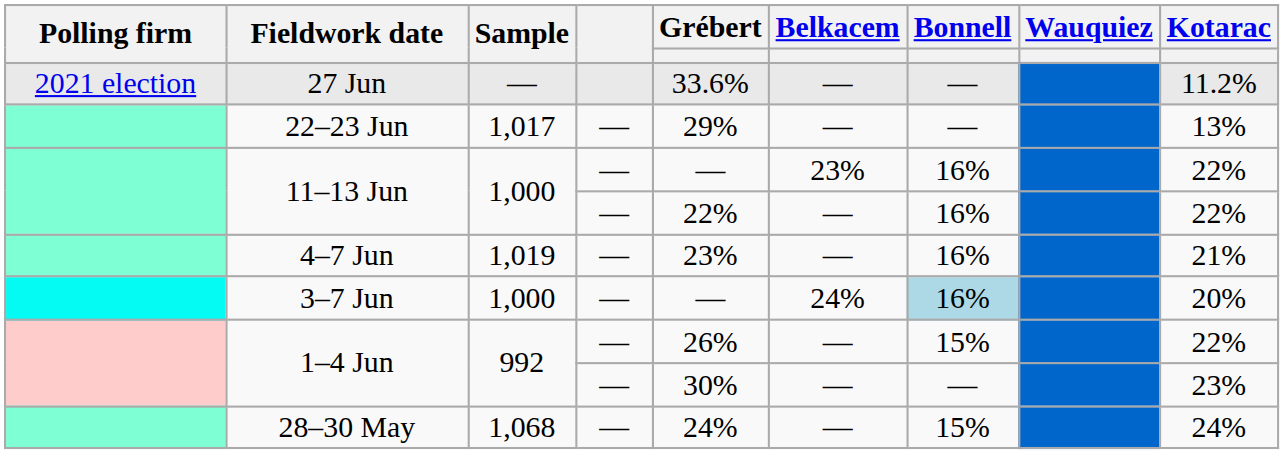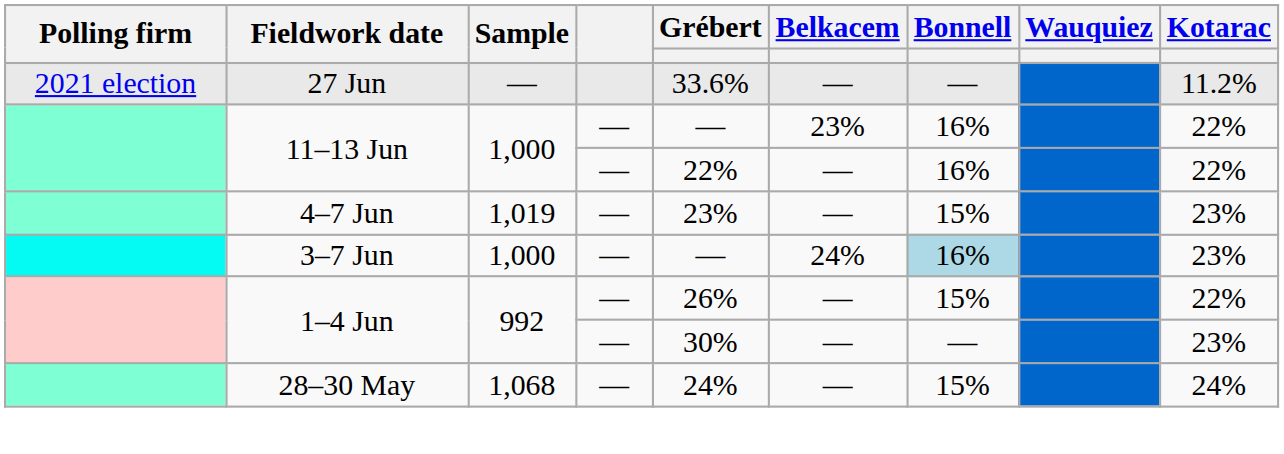- row: 22–23 Jun | 1,017 | — | 29% | — | — | 13%
4–7 Jun | Bonnell: 16% -> 15%
4–7 Jun | Kotarac: 21% -> 23%
3–7 Jun | Kotarac: 20% -> 23%
